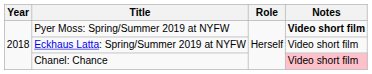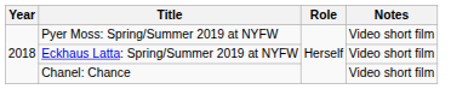Pyer Moss: Spring/Summer 2019 at NYFW | Notes: bold -> normal
Chanel: Chance | Notes: pink background -> no background
